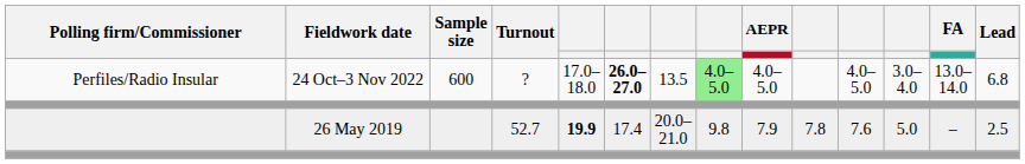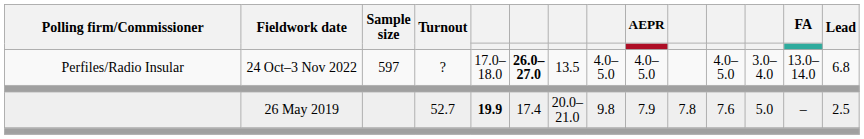24 Oct–3 Nov 2022 | Sample size: 600 -> 597
24 Oct–3 Nov 2022 | column 8: lightgreen background -> no background
